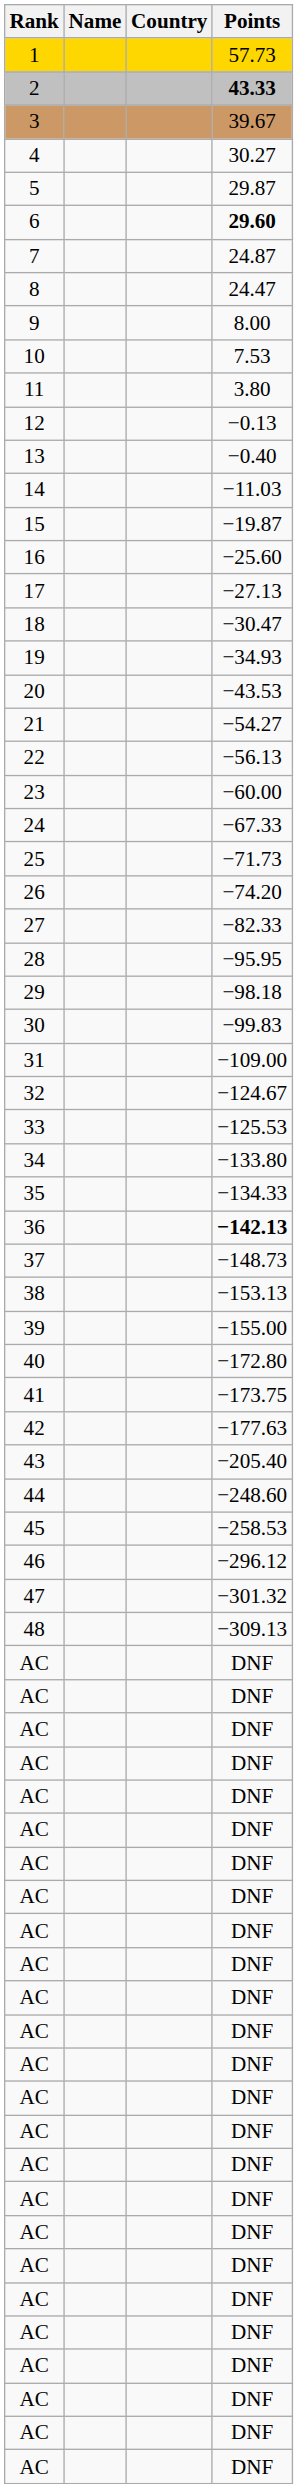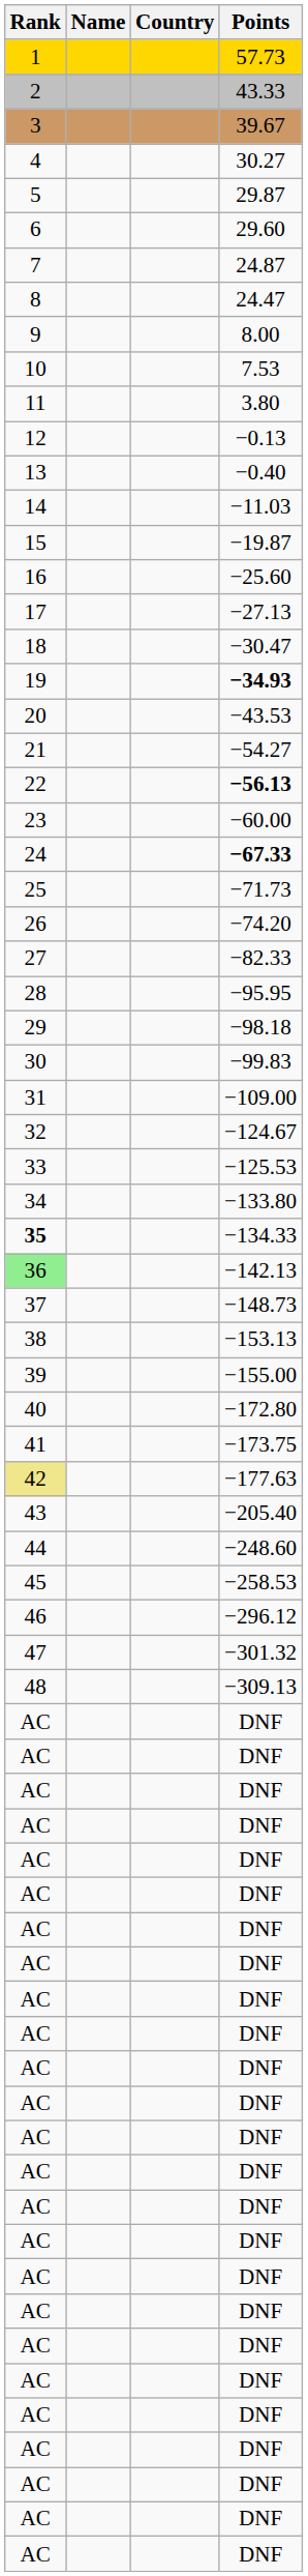2 | Points: bold -> normal
6 | Points: bold -> normal
19 | Points: normal -> bold
22 | Points: normal -> bold
24 | Points: normal -> bold
35 | Rank: normal -> bold
36 | Rank: no background -> lightgreen background
36 | Points: bold -> normal
42 | Rank: no background -> khaki background
